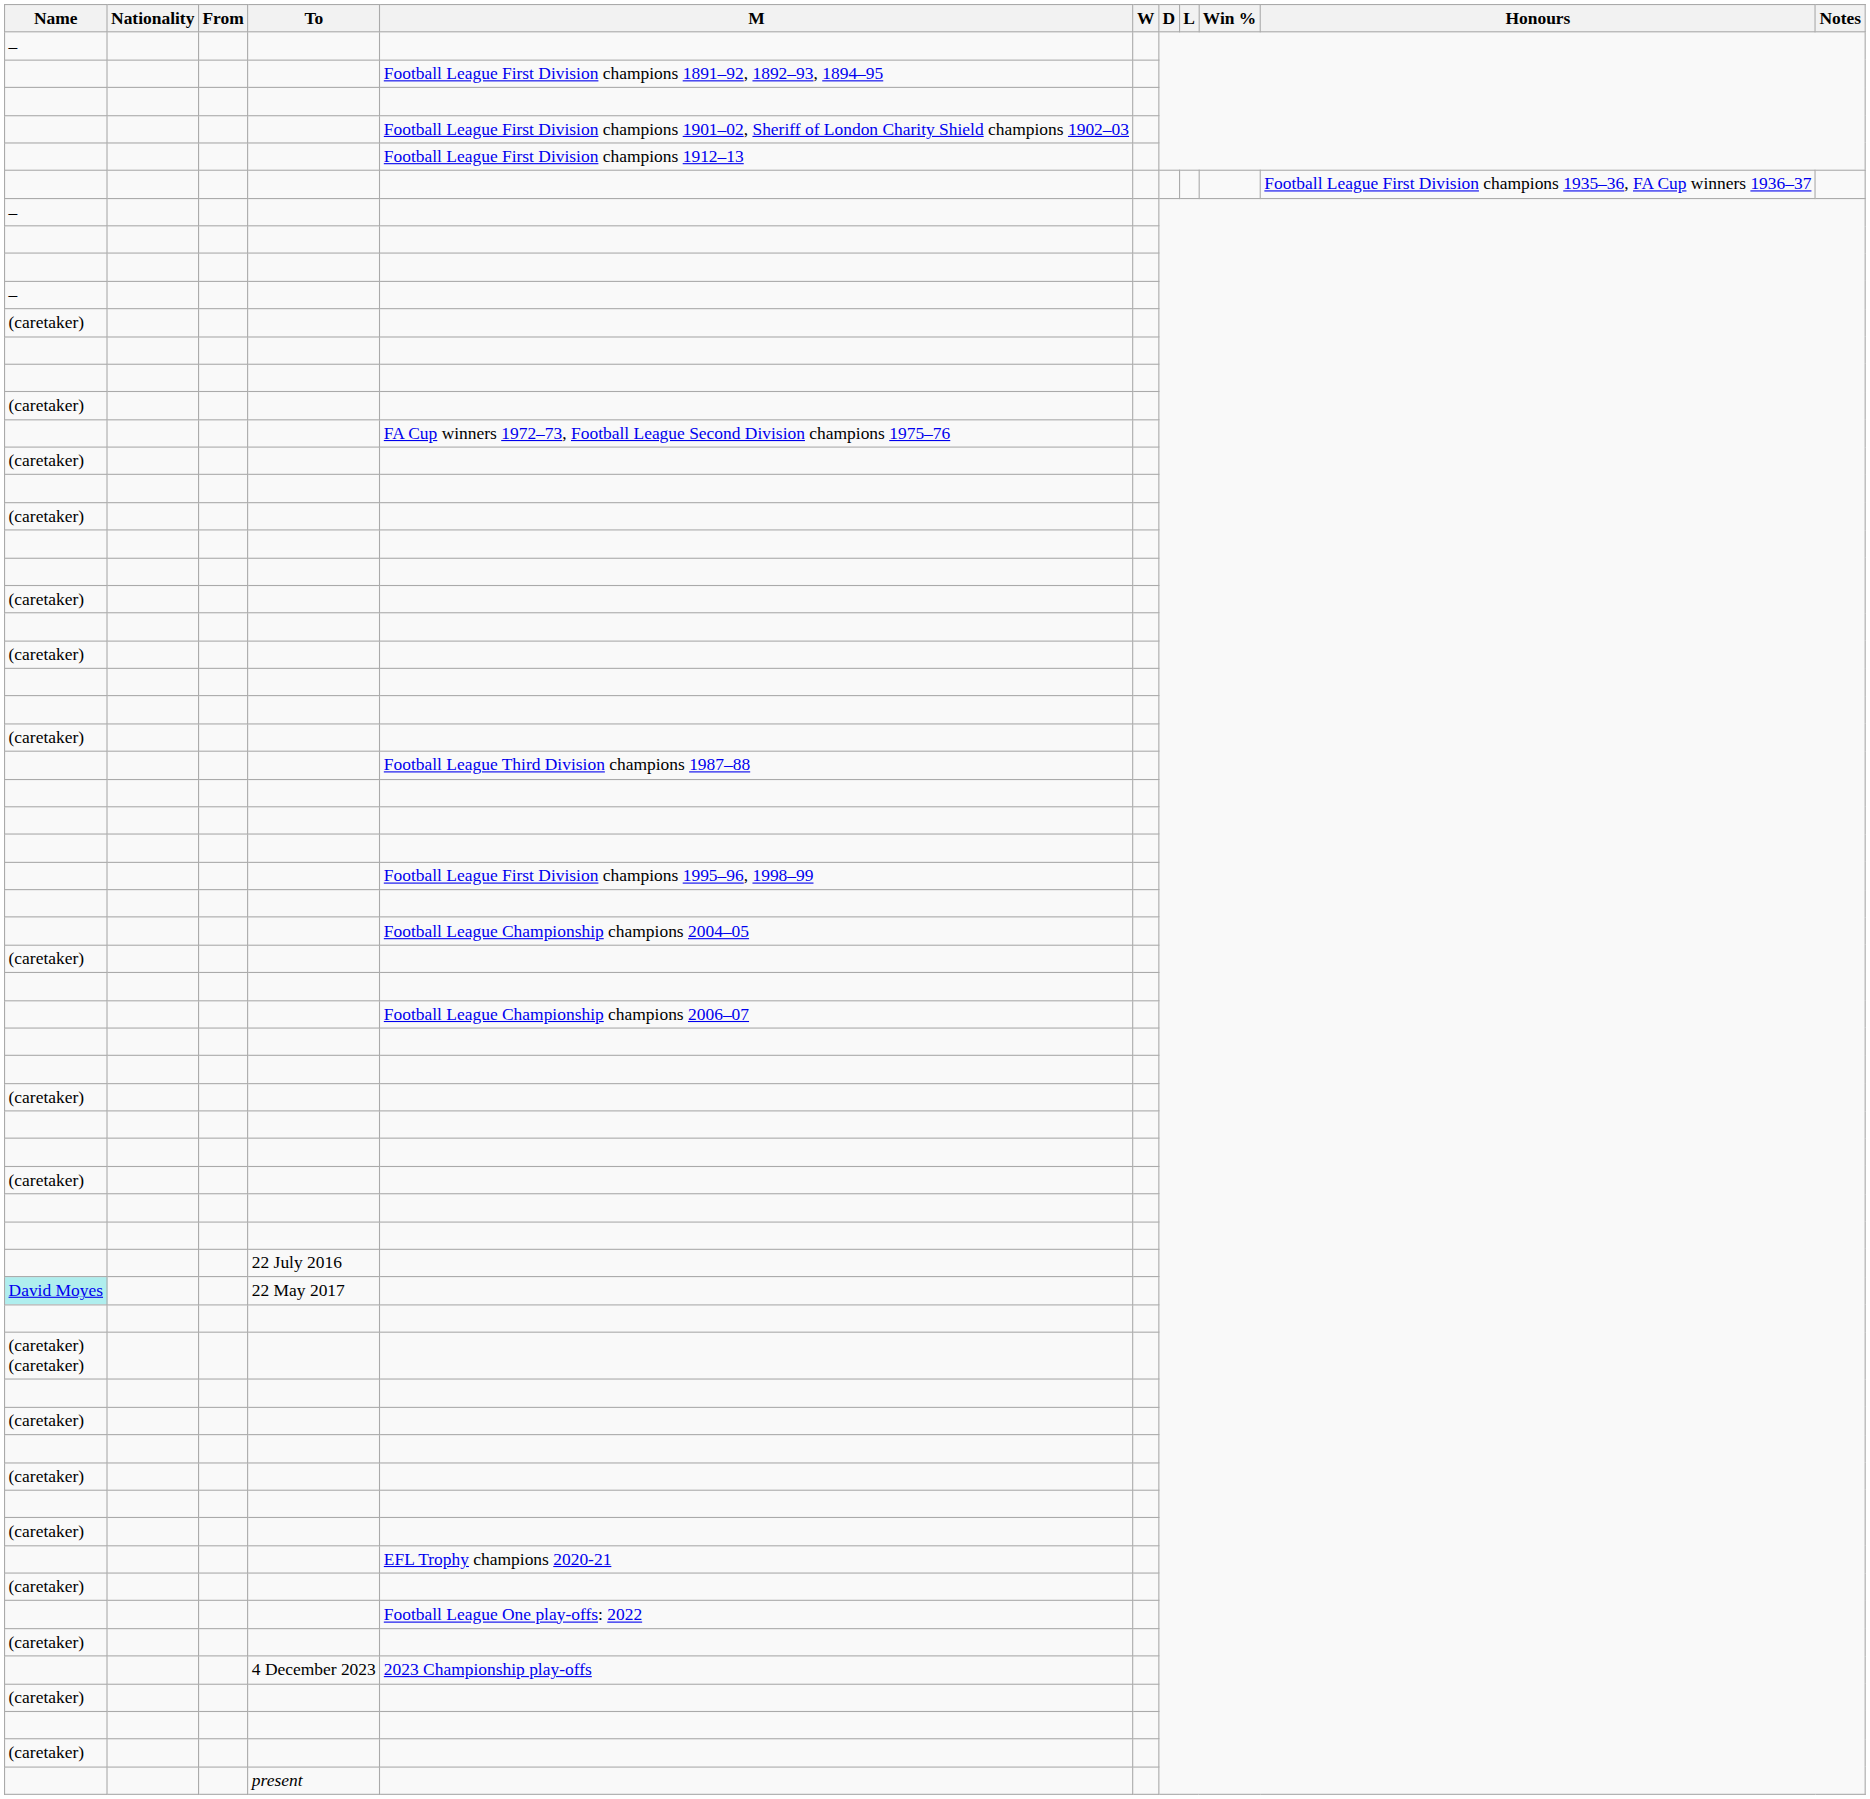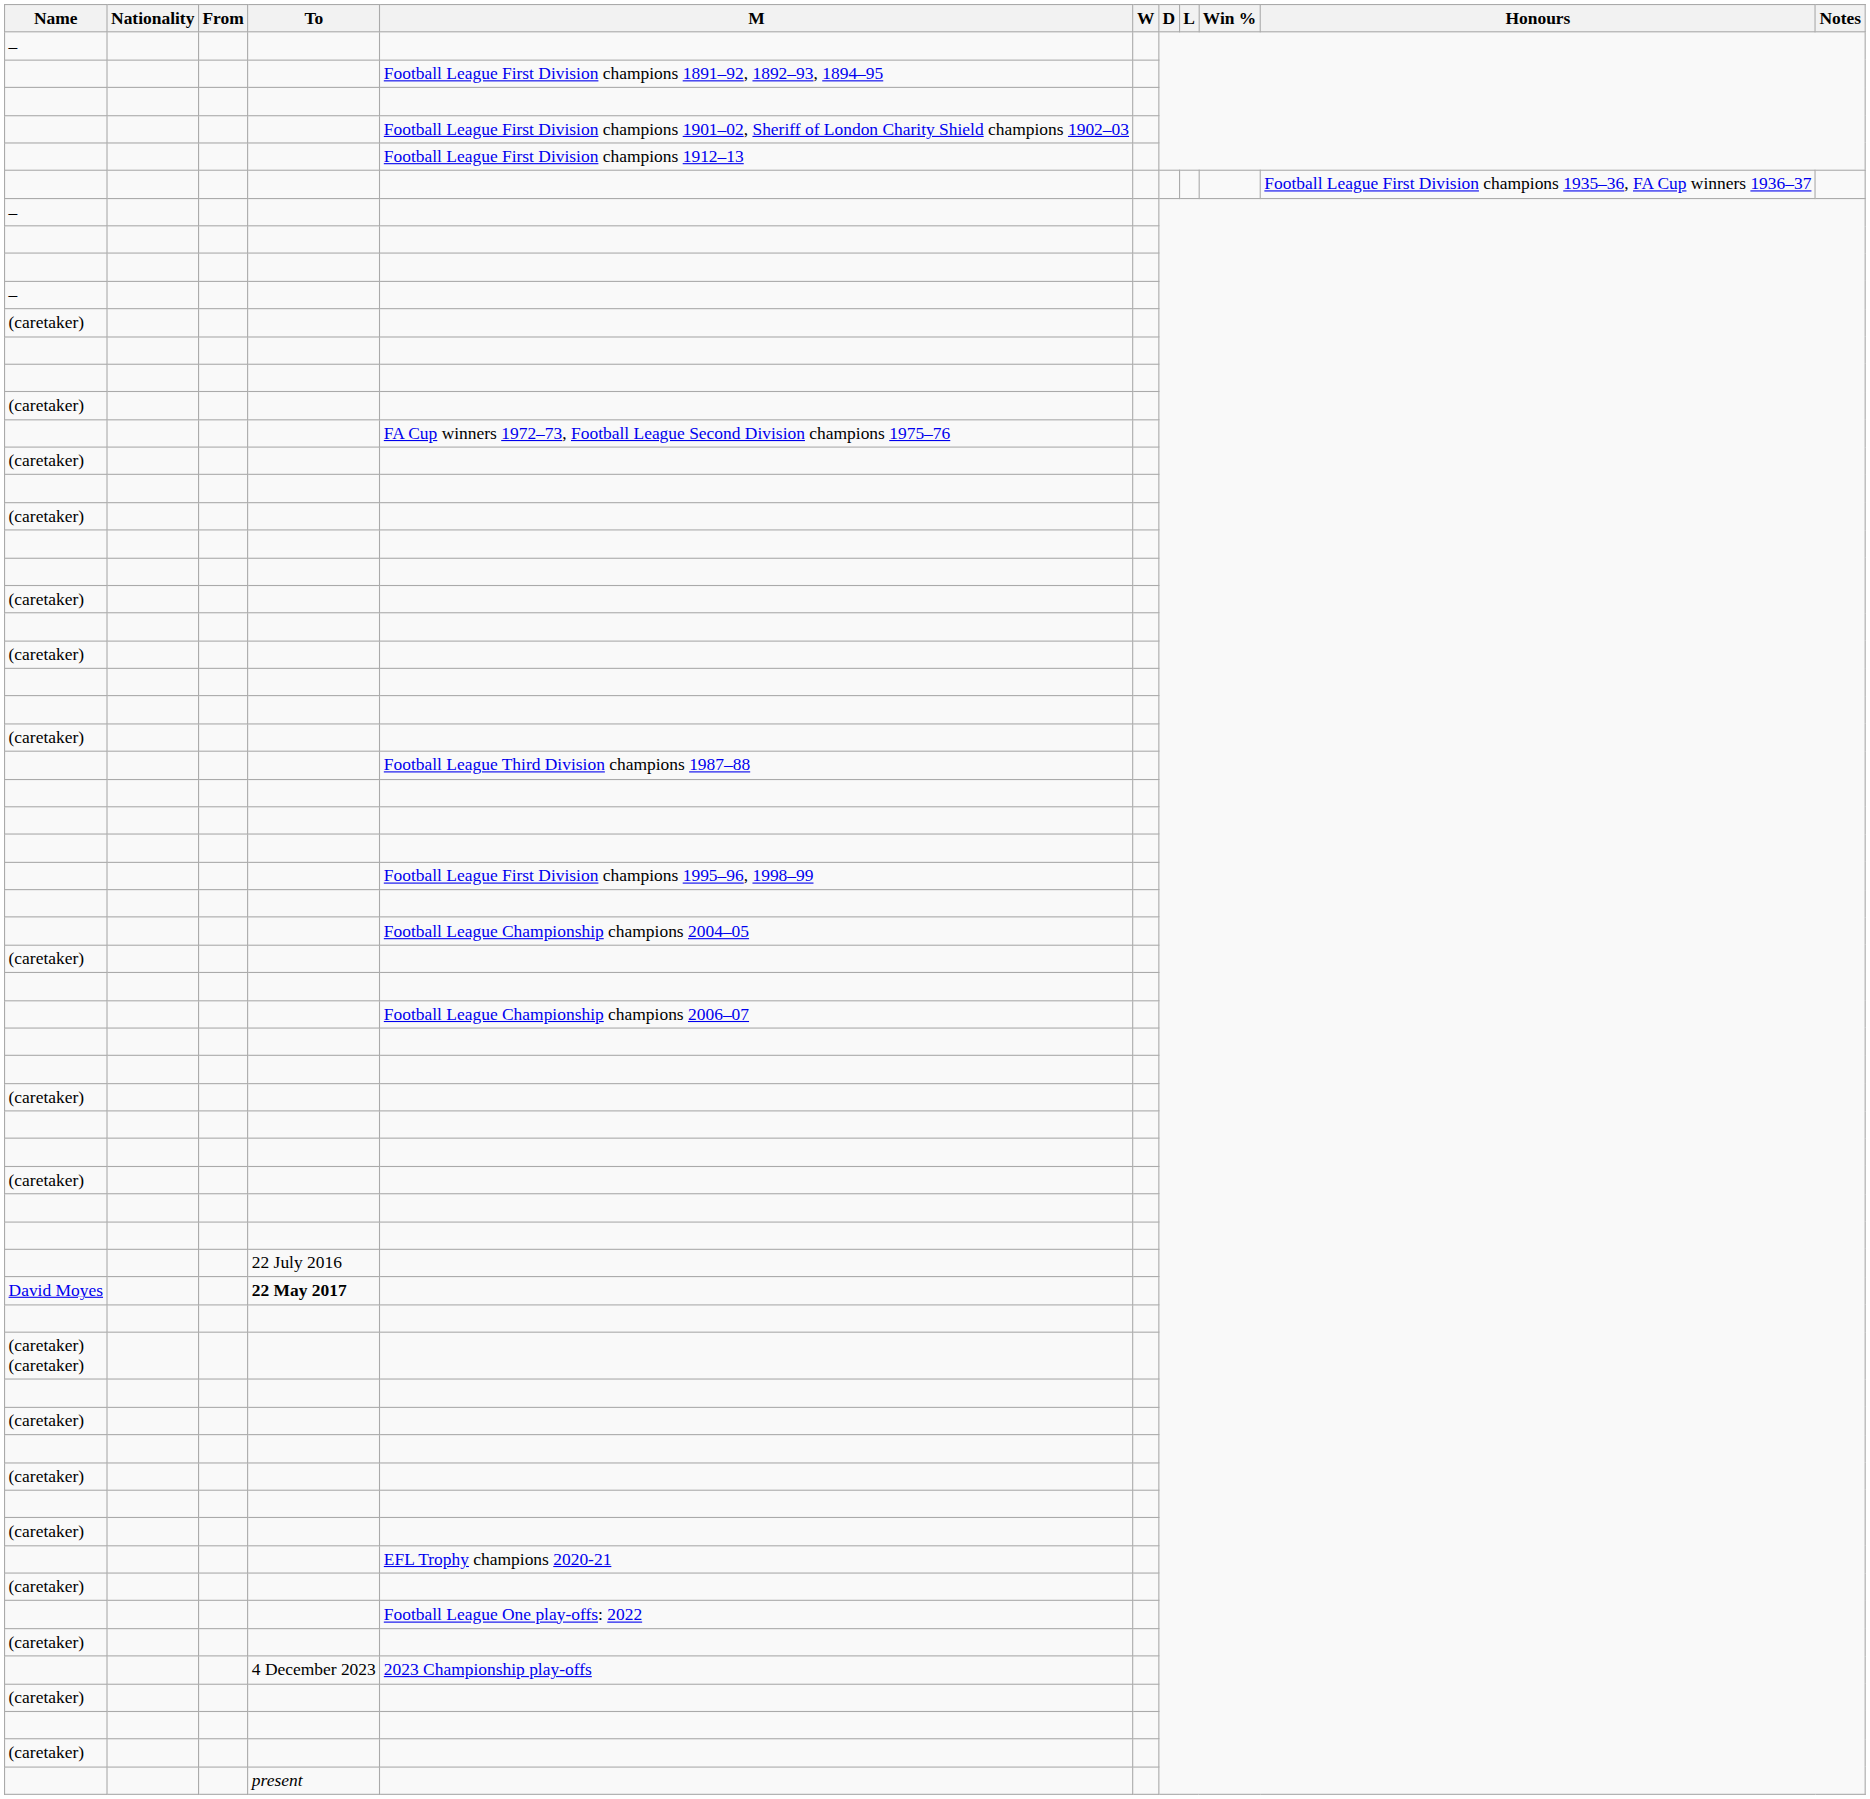David Moyes | Name: paleturquoise background -> no background
David Moyes | To: normal -> bold
